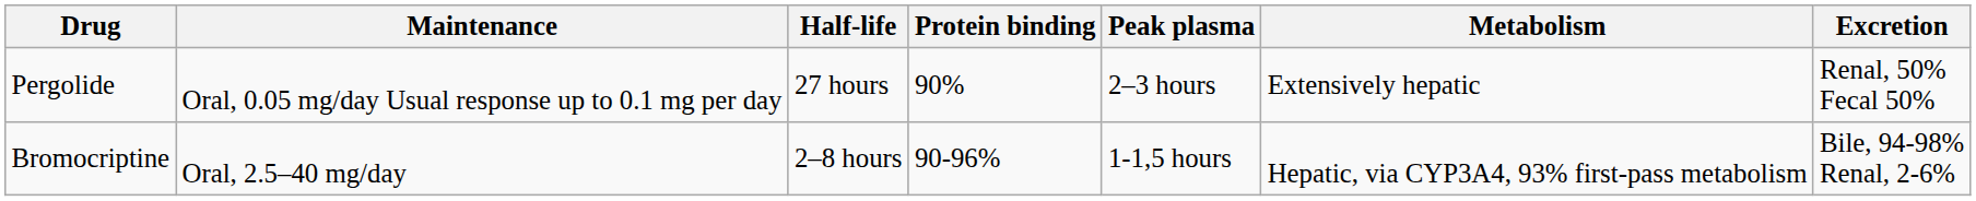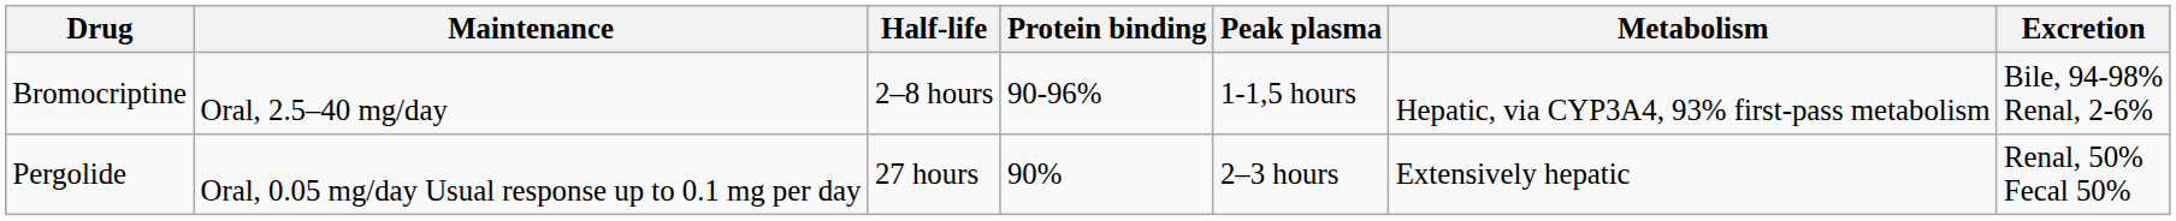rows swapped: Bromocriptine <-> Pergolide
